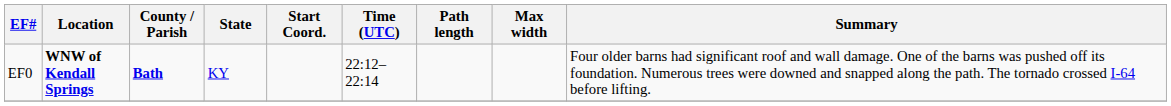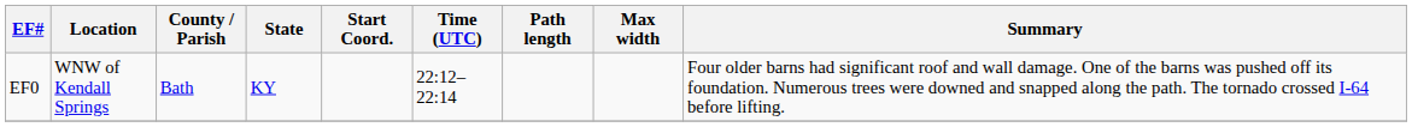EF0 | Location: bold -> normal
EF0 | County / Parish: bold -> normal
